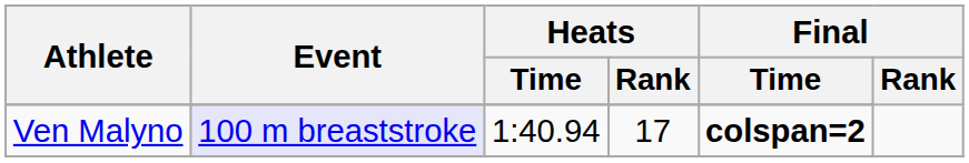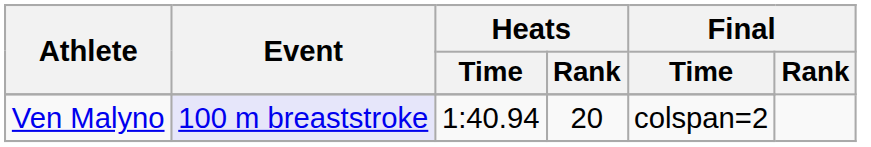Ven Malyno | Heats / Rank: 17 -> 20
Ven Malyno | Final / Time: bold -> normal
